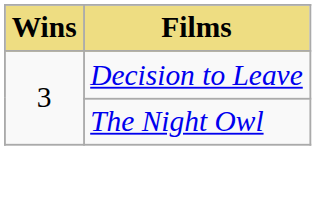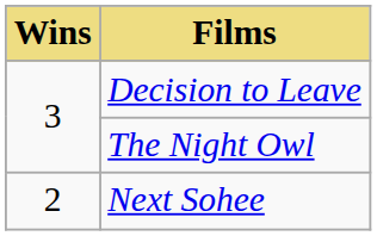+ row: 2 | Next Sohee
